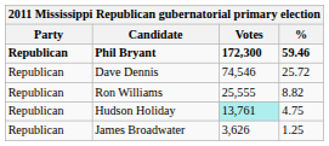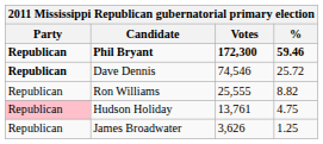Dave Dennis | Party: normal -> bold
Hudson Holiday | Party: no background -> pink background
Hudson Holiday | Votes: paleturquoise background -> no background
